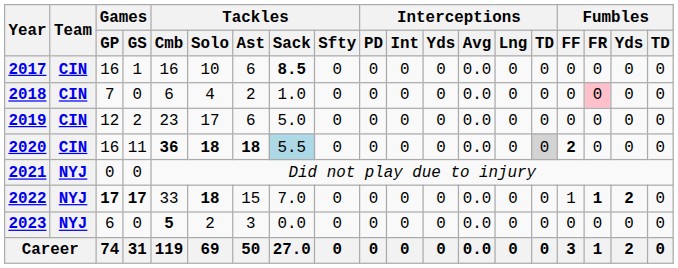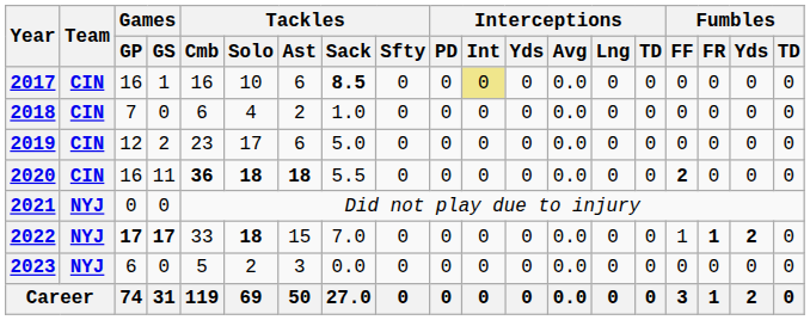2017 | Interceptions / Int: no background -> khaki background
2018 | Fumbles / FR: pink background -> no background
2020 | Tackles / Sack: lightblue background -> no background
2020 | Interceptions / TD: lightgrey background -> no background
2023 | Tackles / Cmb: bold -> normal
